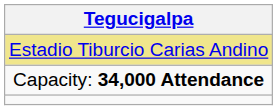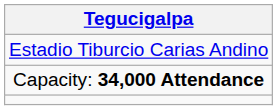row 2 | column 1: khaki background -> no background
